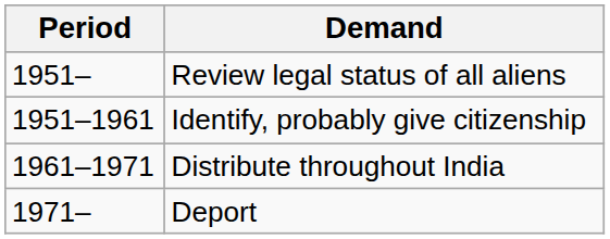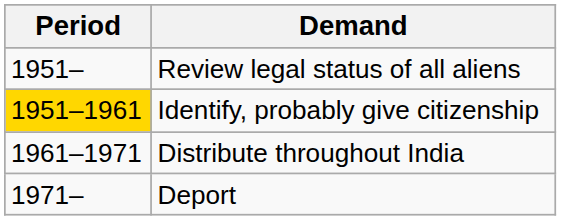Identify, probably give citizenship | Period: no background -> gold background
